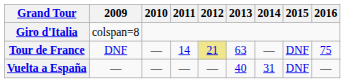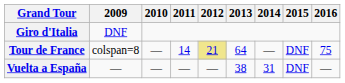Giro d'Italia | 2009: colspan=8 -> DNF
Tour de France | 2009: DNF -> colspan=8
Tour de France | 2013: 63 -> 64
Vuelta a España | 2013: 40 -> 38
